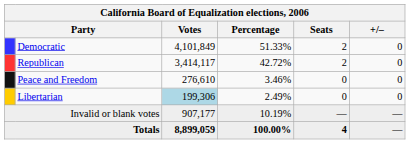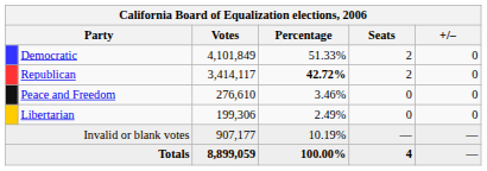Republican | Percentage: normal -> bold
Libertarian | Votes: lightblue background -> no background
